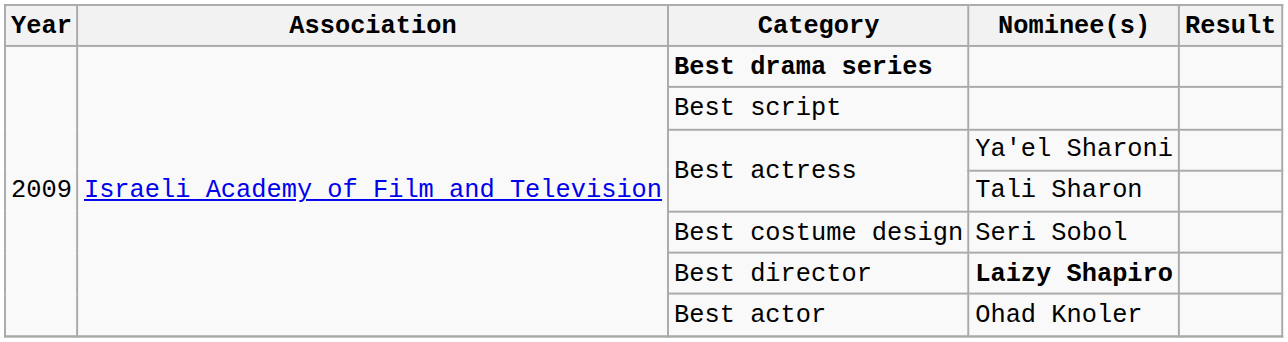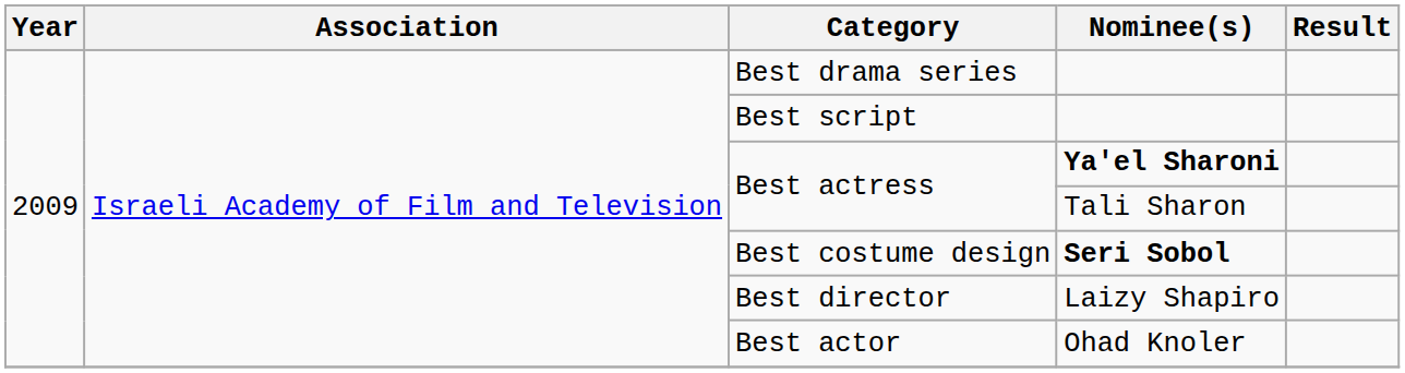Best drama series | Category: bold -> normal
Best actress / Ya'el Sharoni | Nominee(s): normal -> bold
Best costume design | Nominee(s): normal -> bold
Best director | Nominee(s): bold -> normal
